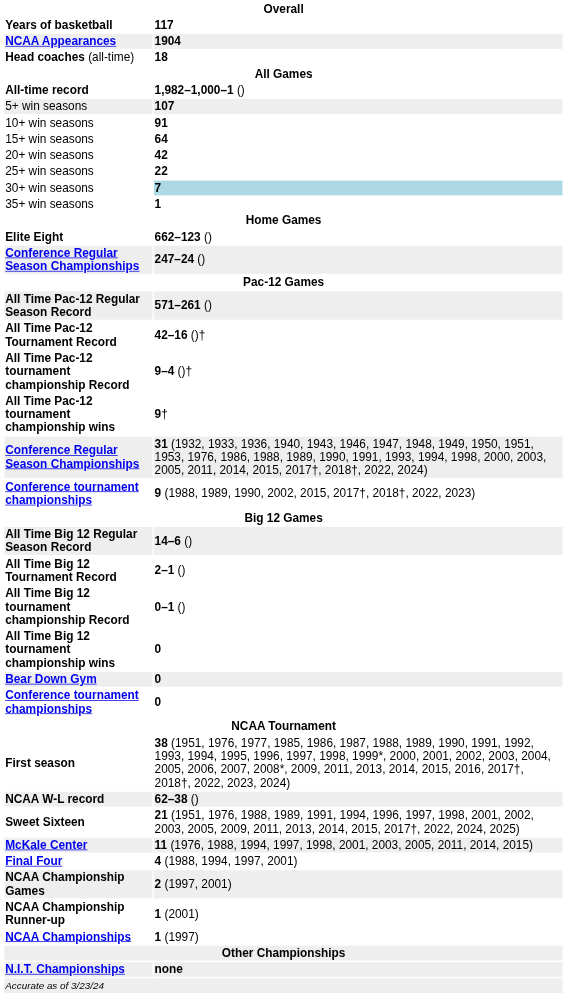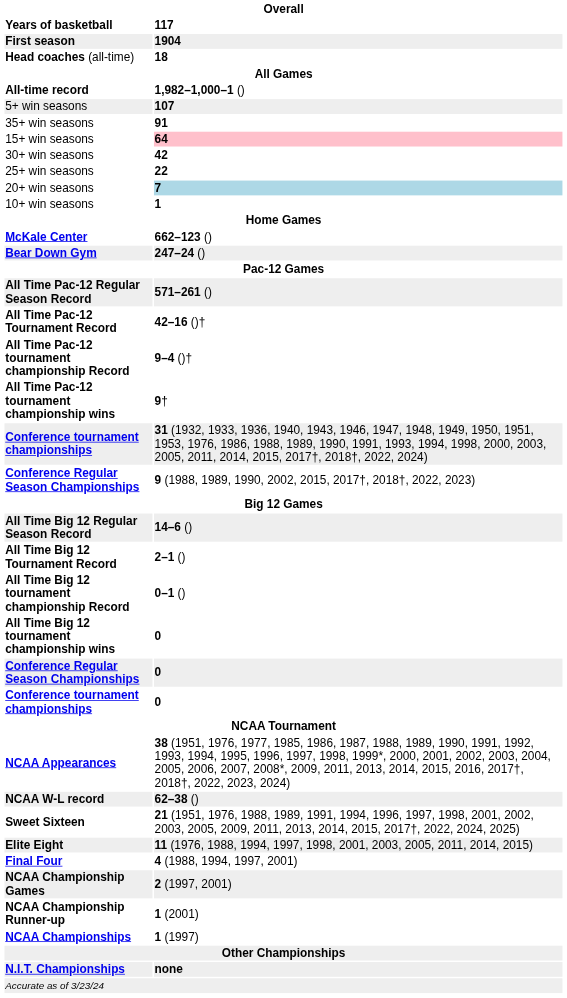row 3 | Years of basketball: NCAA Appearances -> First season
row 8 | Years of basketball: 10+ win seasons -> 35+ win seasons
row 9 | 117: no background -> pink background
row 10 | Years of basketball: 20+ win seasons -> 30+ win seasons
row 12 | Years of basketball: 30+ win seasons -> 20+ win seasons
row 13 | Years of basketball: 35+ win seasons -> 10+ win seasons
row 15 | Years of basketball: Elite Eight -> McKale Center
row 16 | Years of basketball: Conference Regular Season Championships -> Bear Down Gym
row 22 | Years of basketball: Conference Regular Season Championships -> Conference tournament championships
row 23 | Years of basketball: Conference tournament championships -> Conference Regular Season Championships
row 29 | Years of basketball: Bear Down Gym -> Conference Regular Season Championships
row 32 | Years of basketball: First season -> NCAA Appearances
row 35 | Years of basketball: McKale Center -> Elite Eight
